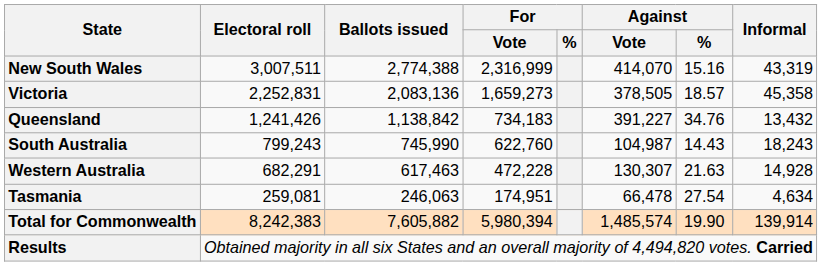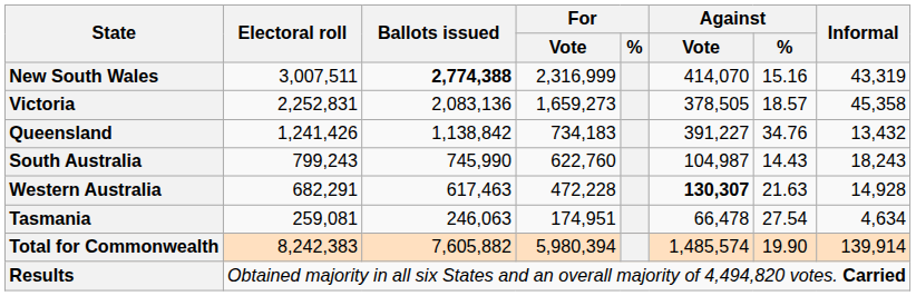New South Wales | Ballots issued: normal -> bold
Western Australia | Against / Vote: normal -> bold
